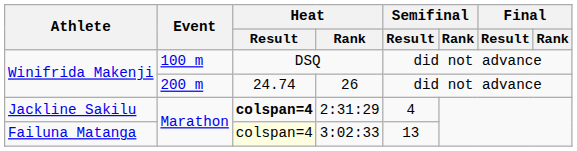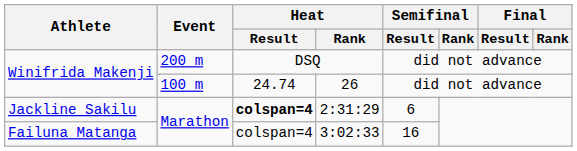DSQ | Event: 100 m -> 200 m
26 | Event: 200 m -> 100 m
2:31:29 | Semifinal / Result: 4 -> 6
3:02:33 | Heat / Result: lightyellow background -> no background
3:02:33 | Semifinal / Result: 13 -> 16
